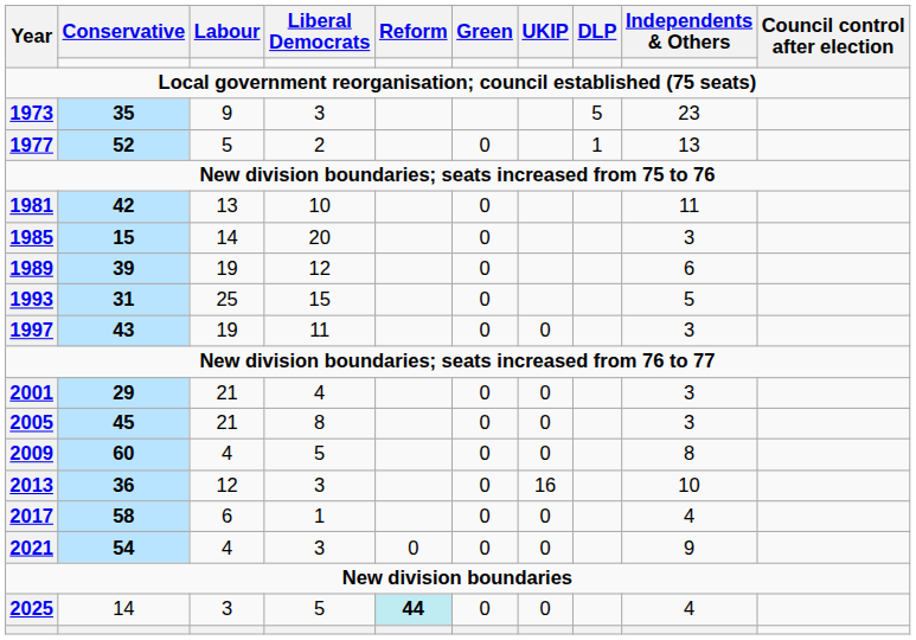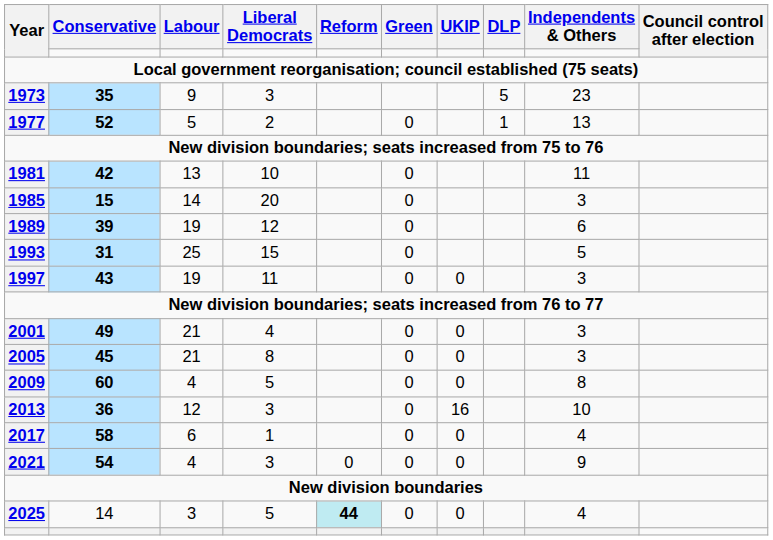2001 | Conservative: 29 -> 49
